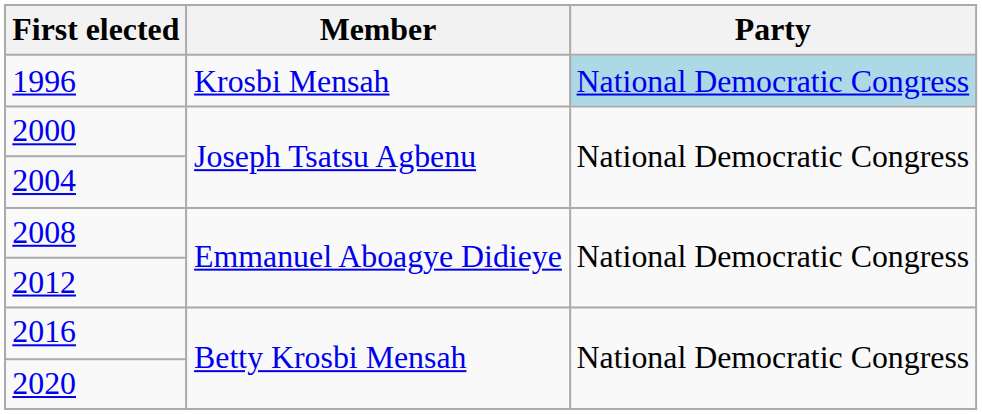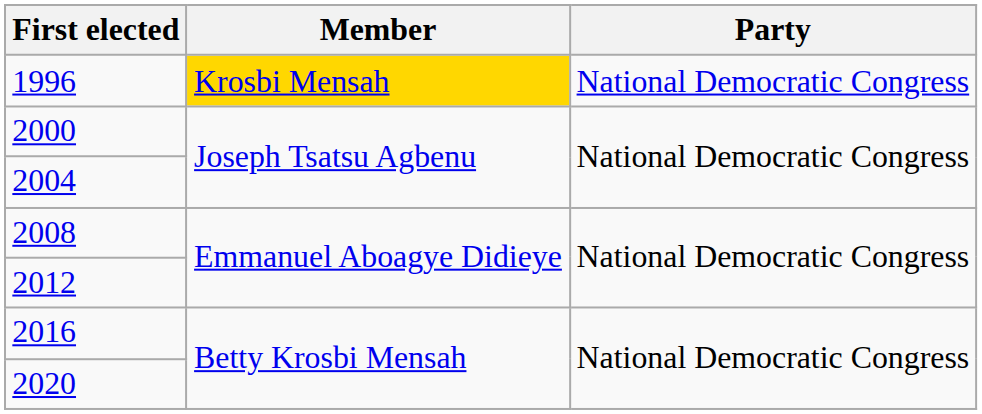1996 | Member: no background -> gold background
1996 | Party: lightblue background -> no background
